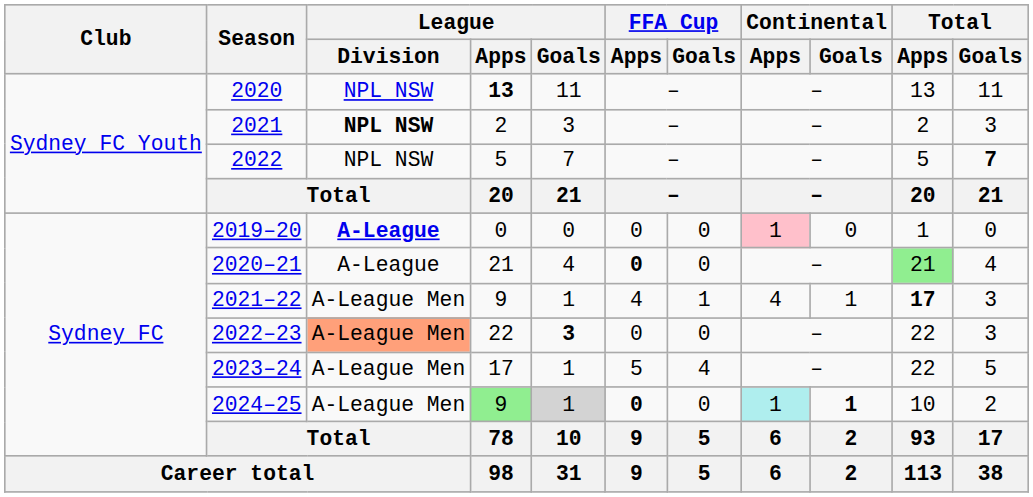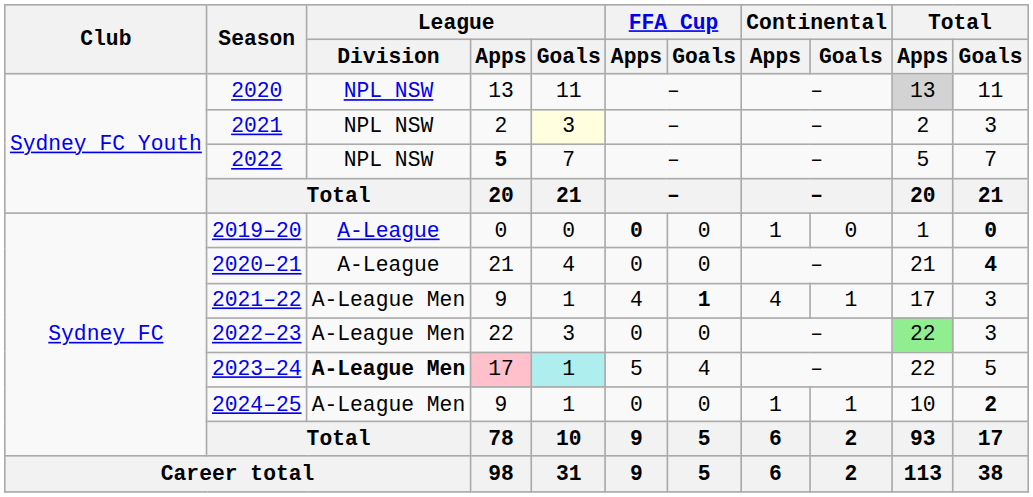2020 | League / Apps: bold -> normal
2020 | Total / Apps: no background -> lightgrey background
2021 | League / Division: bold -> normal
2021 | League / Goals: no background -> lightyellow background
2022 | League / Apps: normal -> bold
2022 | Total / Goals: bold -> normal
2019–20 | League / Division: bold -> normal
2019–20 | FFA Cup / Apps: normal -> bold
2019–20 | Continental / Apps: pink background -> no background
2019–20 | Total / Goals: normal -> bold
2020–21 | FFA Cup / Apps: bold -> normal
2020–21 | Total / Apps: lightgreen background -> no background
2020–21 | Total / Goals: normal -> bold
2021–22 | FFA Cup / Goals: normal -> bold
2021–22 | Total / Apps: bold -> normal
2022–23 | League / Division: lightsalmon background -> no background
2022–23 | League / Goals: bold -> normal
2022–23 | Total / Apps: no background -> lightgreen background
2023–24 | League / Division: normal -> bold
2023–24 | League / Apps: no background -> pink background
2023–24 | League / Goals: no background -> paleturquoise background
2024–25 | League / Apps: lightgreen background -> no background
2024–25 | League / Goals: lightgrey background -> no background
2024–25 | FFA Cup / Apps: bold -> normal
2024–25 | Continental / Apps: paleturquoise background -> no background
2024–25 | Continental / Goals: bold -> normal
2024–25 | Total / Goals: normal -> bold
